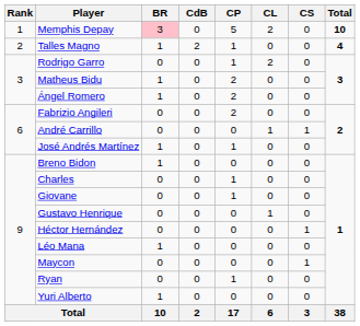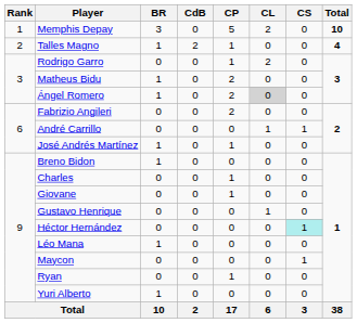Memphis Depay | BR: pink background -> no background
Ángel Romero | CL: no background -> lightgrey background
Héctor Hernández | CS: no background -> paleturquoise background
